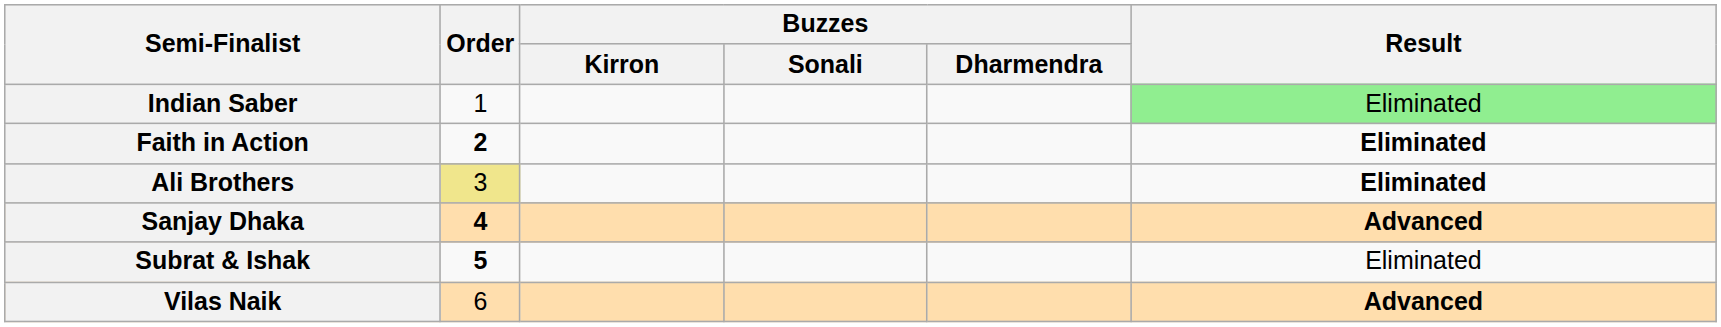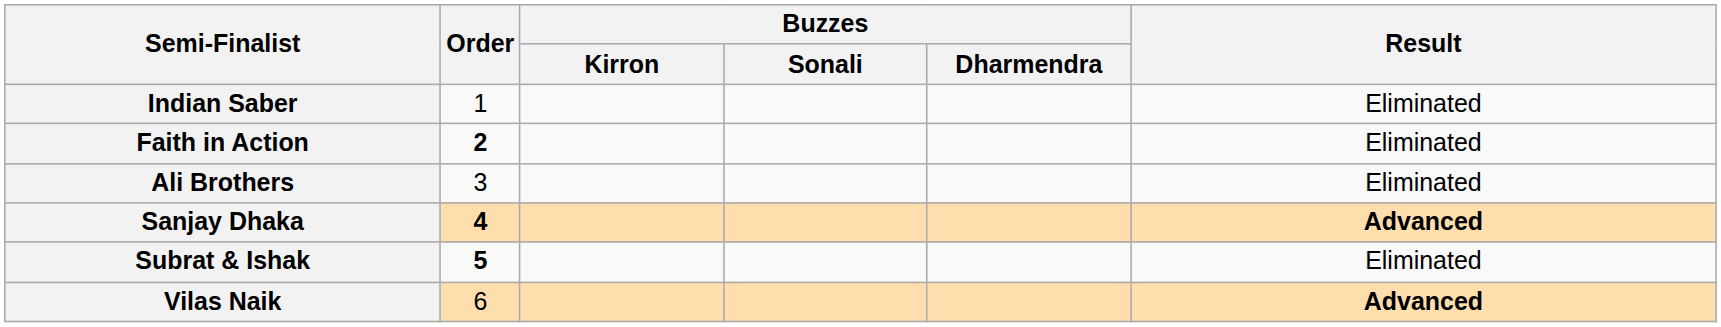Indian Saber | Result: lightgreen background -> no background
Faith in Action | Result: bold -> normal
Ali Brothers | Order: khaki background -> no background
Ali Brothers | Result: bold -> normal
